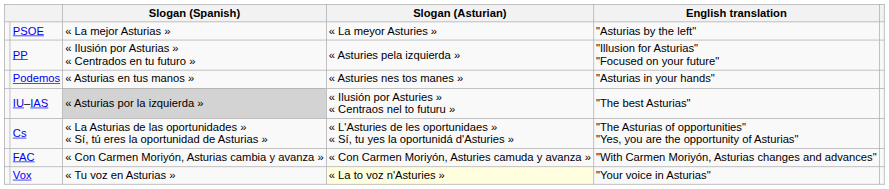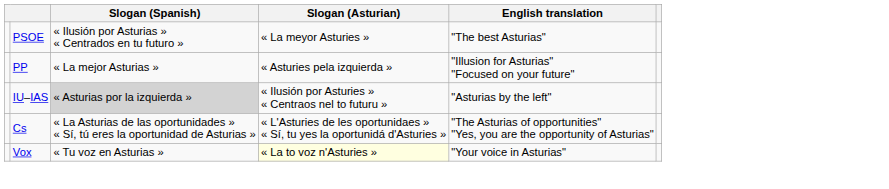PSOE | Slogan (Spanish): « La mejor Asturias » -> « Ilusión por Asturias » « Centrados en tu futuro »
PSOE | English translation: "Asturias by the left" -> "The best Asturias"
PP | Slogan (Spanish): « Ilusión por Asturias » « Centrados en tu futuro » -> « La mejor Asturias »
- row: Podemos | « Asturias en tus manos » | « Asturies nes tos manes » | "Asturias in your hands"
IU–IAS | English translation: "The best Asturias" -> "Asturias by the left"
- row: FAC | « Con Carmen Moriyón, Asturias cambia y avanza » | « Con Carmen Moriyón, Asturies camuda y avanza » | "With Carmen Moriyón, Asturias changes and advances"
